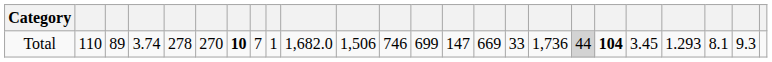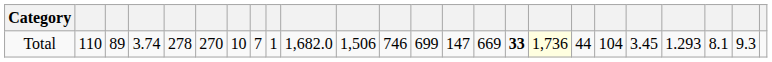row 2 | column 7: bold -> normal
row 2 | column 16: normal -> bold
row 2 | column 17: no background -> lightyellow background
row 2 | column 18: lightgrey background -> no background
row 2 | column 19: bold -> normal
